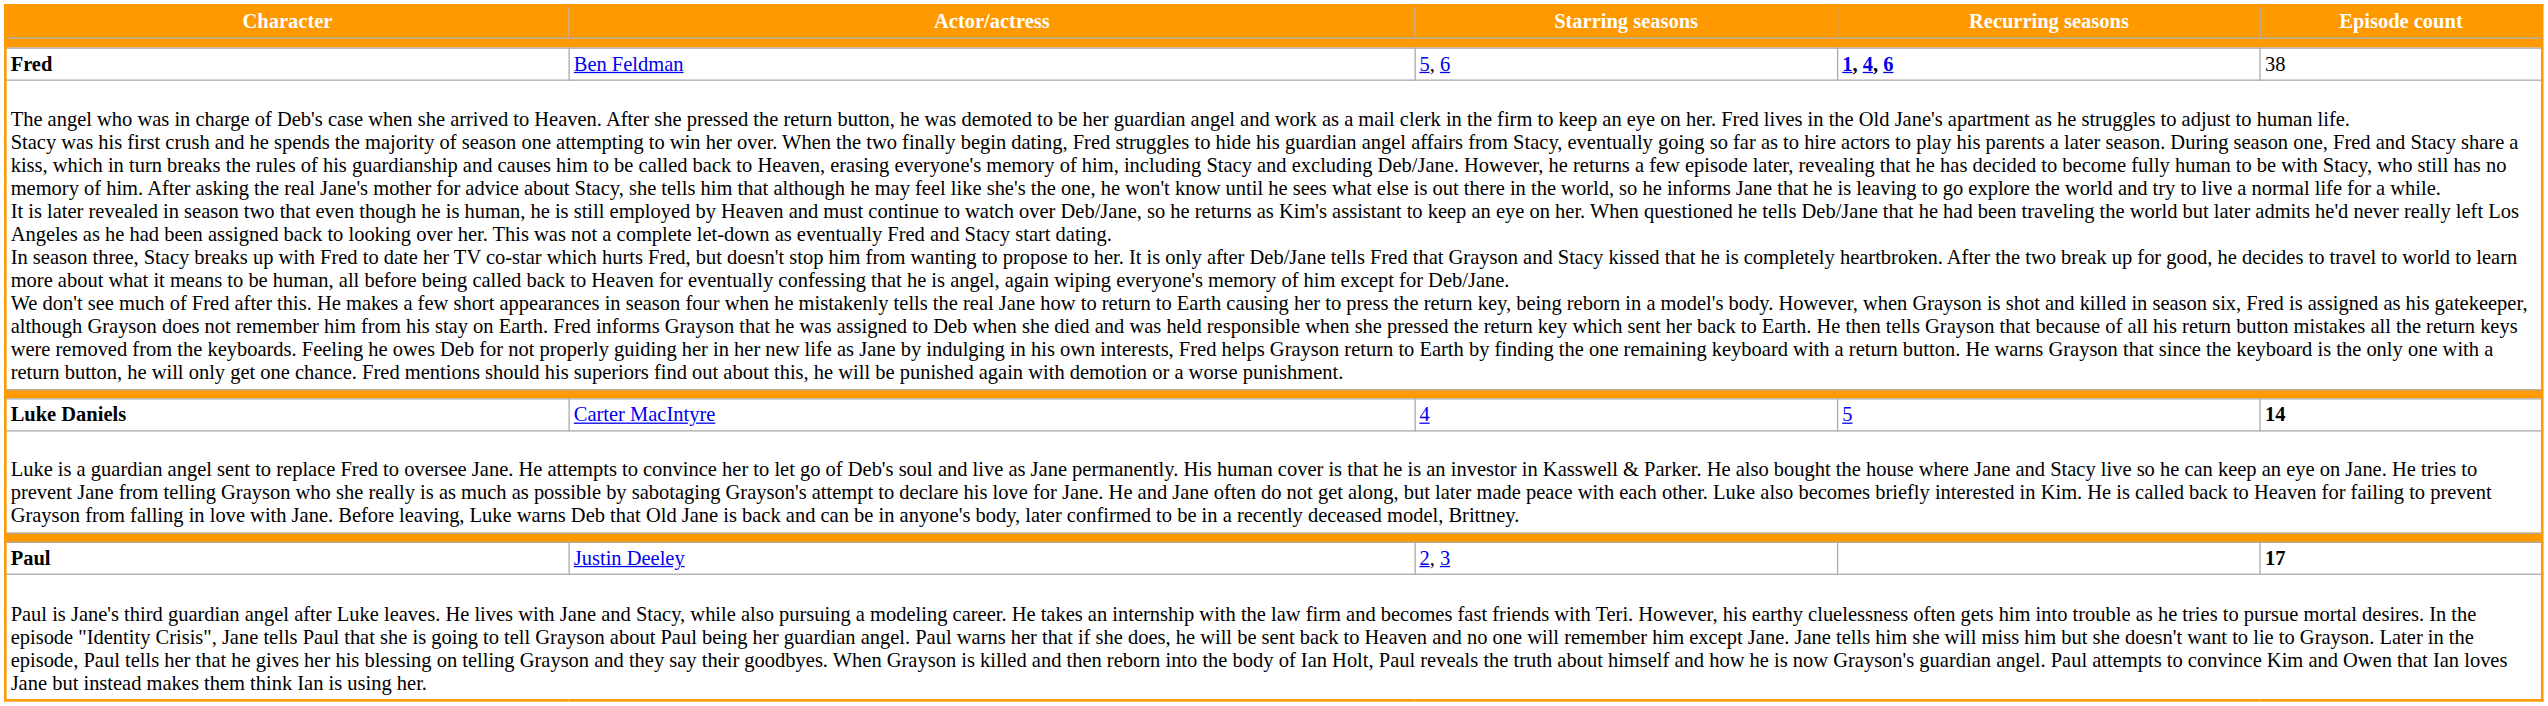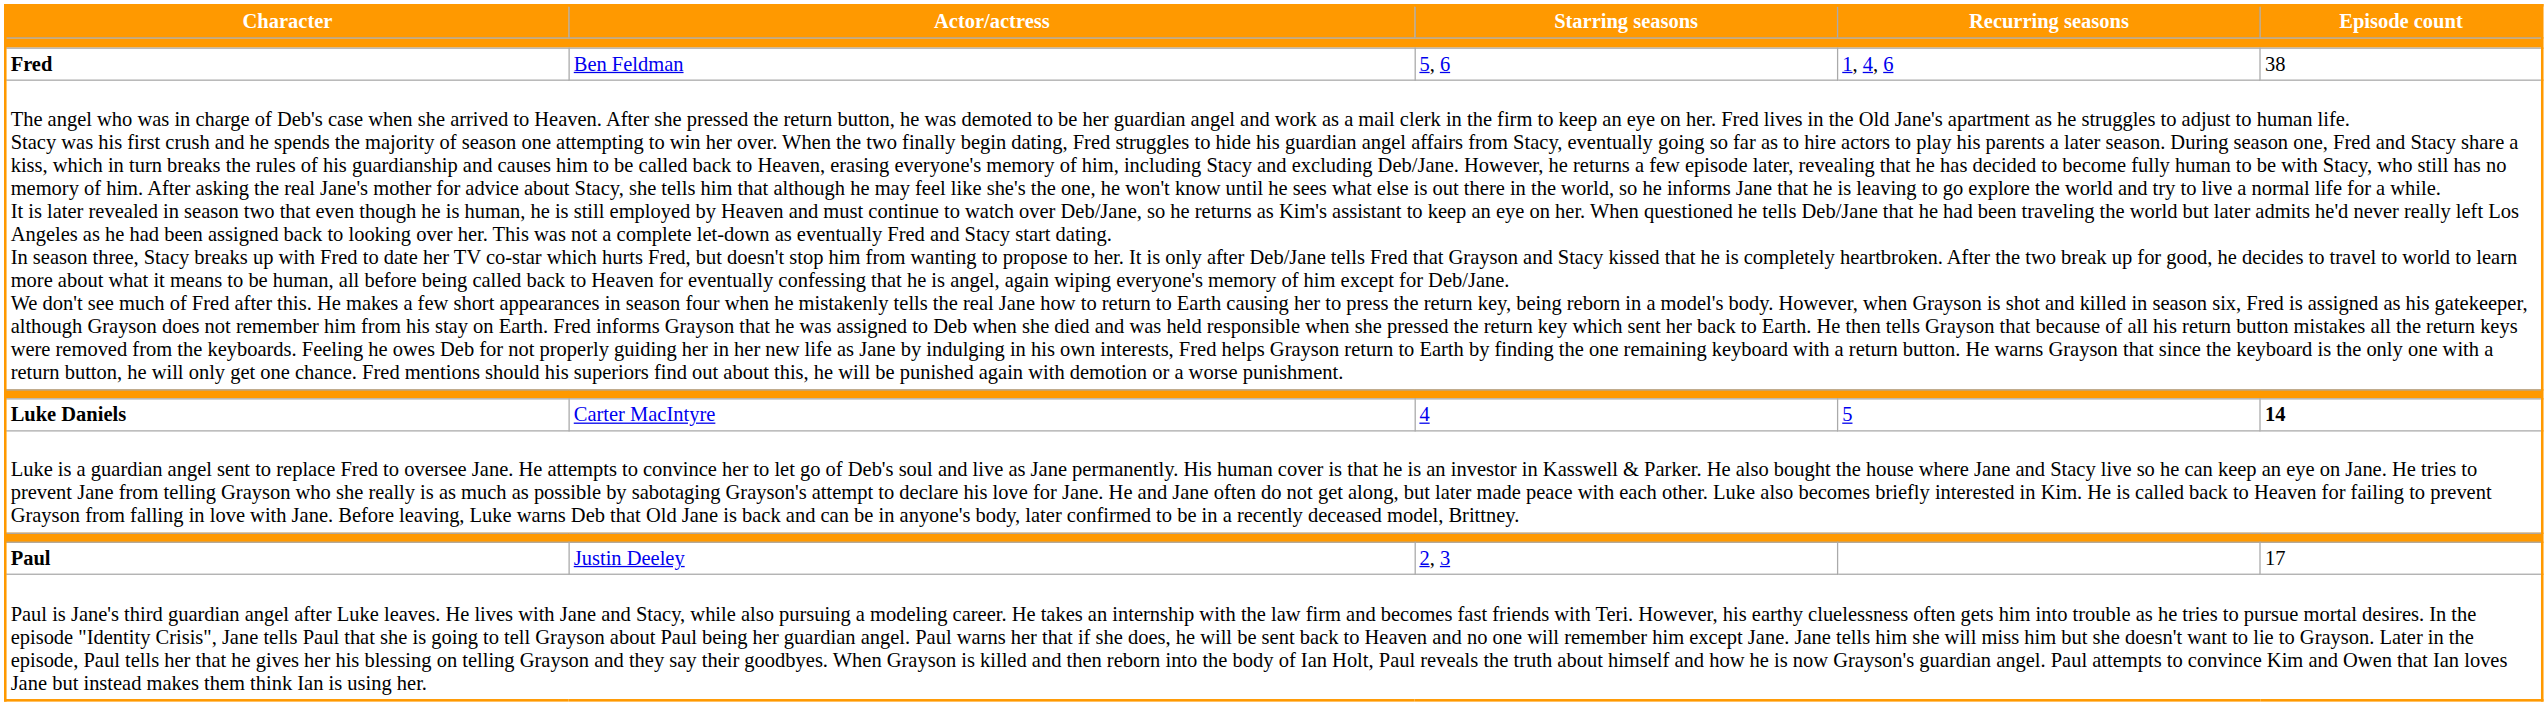Fred | Recurring seasons: bold -> normal
Paul | Episode count: bold -> normal
